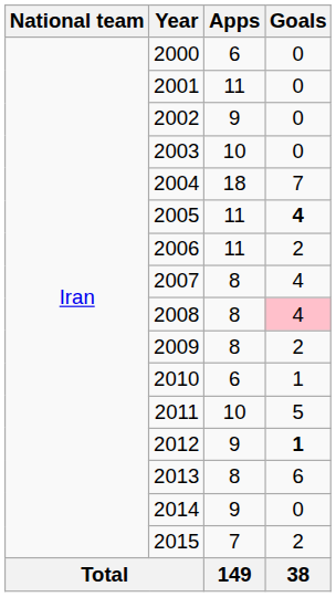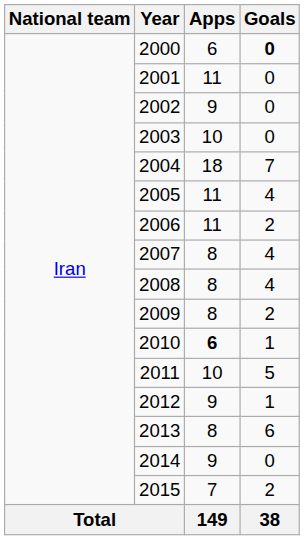2000 | Goals: normal -> bold
2005 | Goals: bold -> normal
2008 | Goals: pink background -> no background
2010 | Apps: normal -> bold
2012 | Goals: bold -> normal
